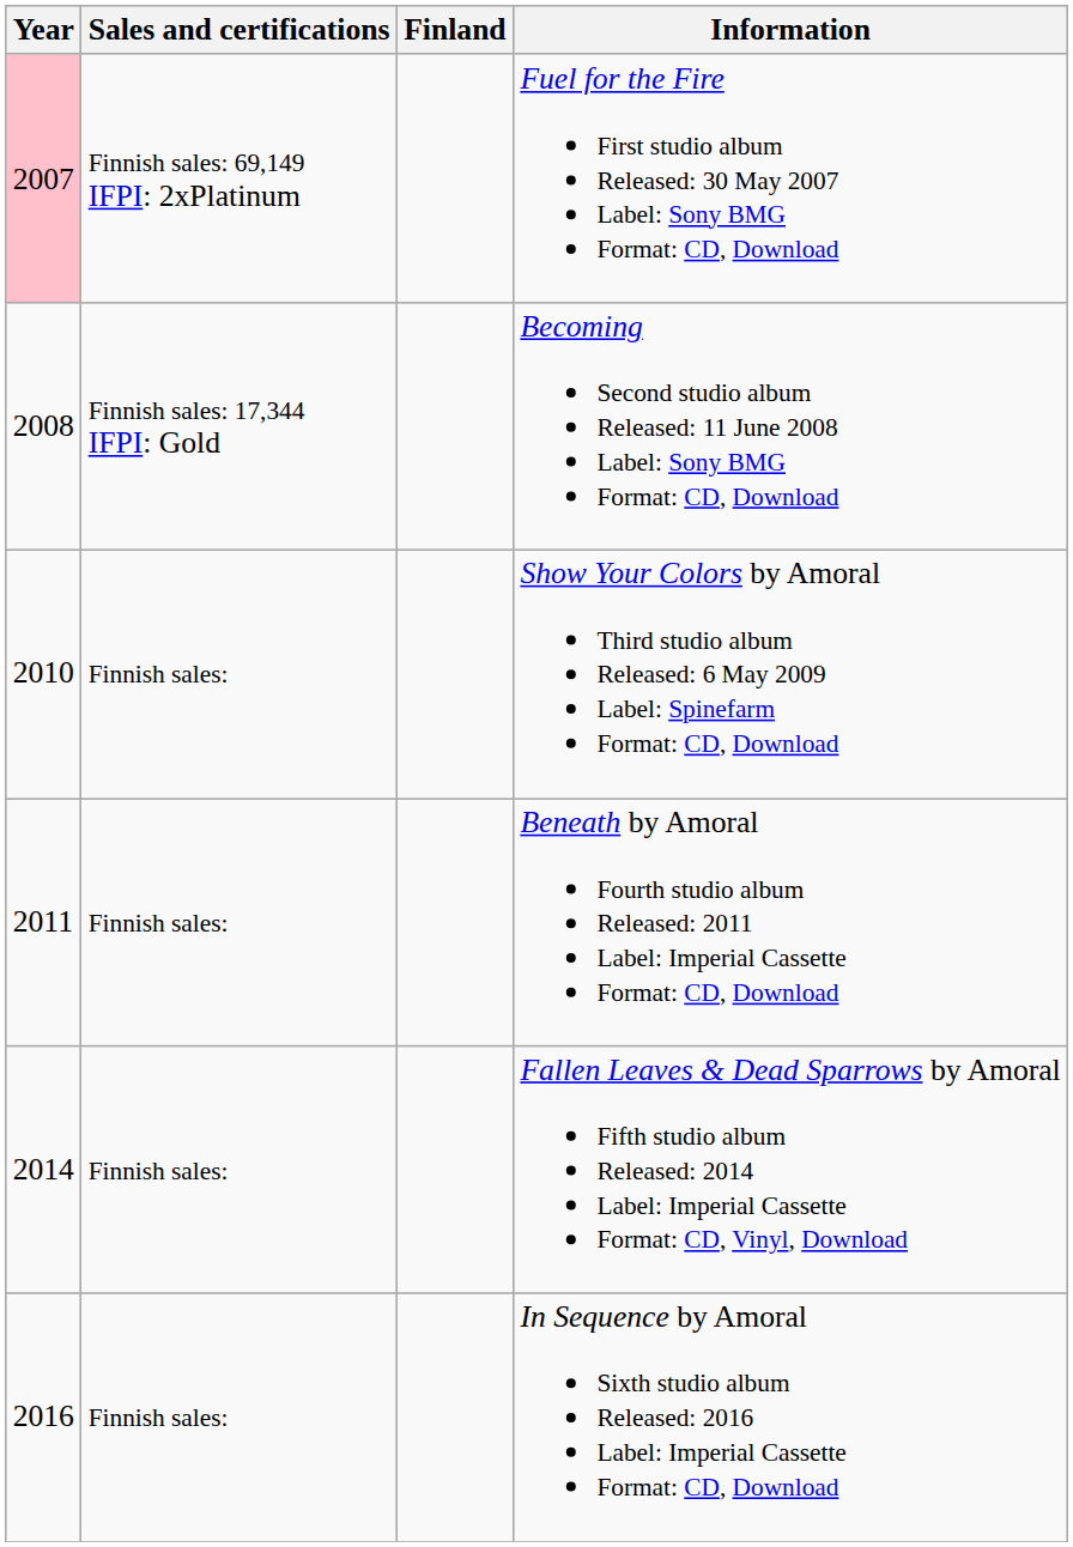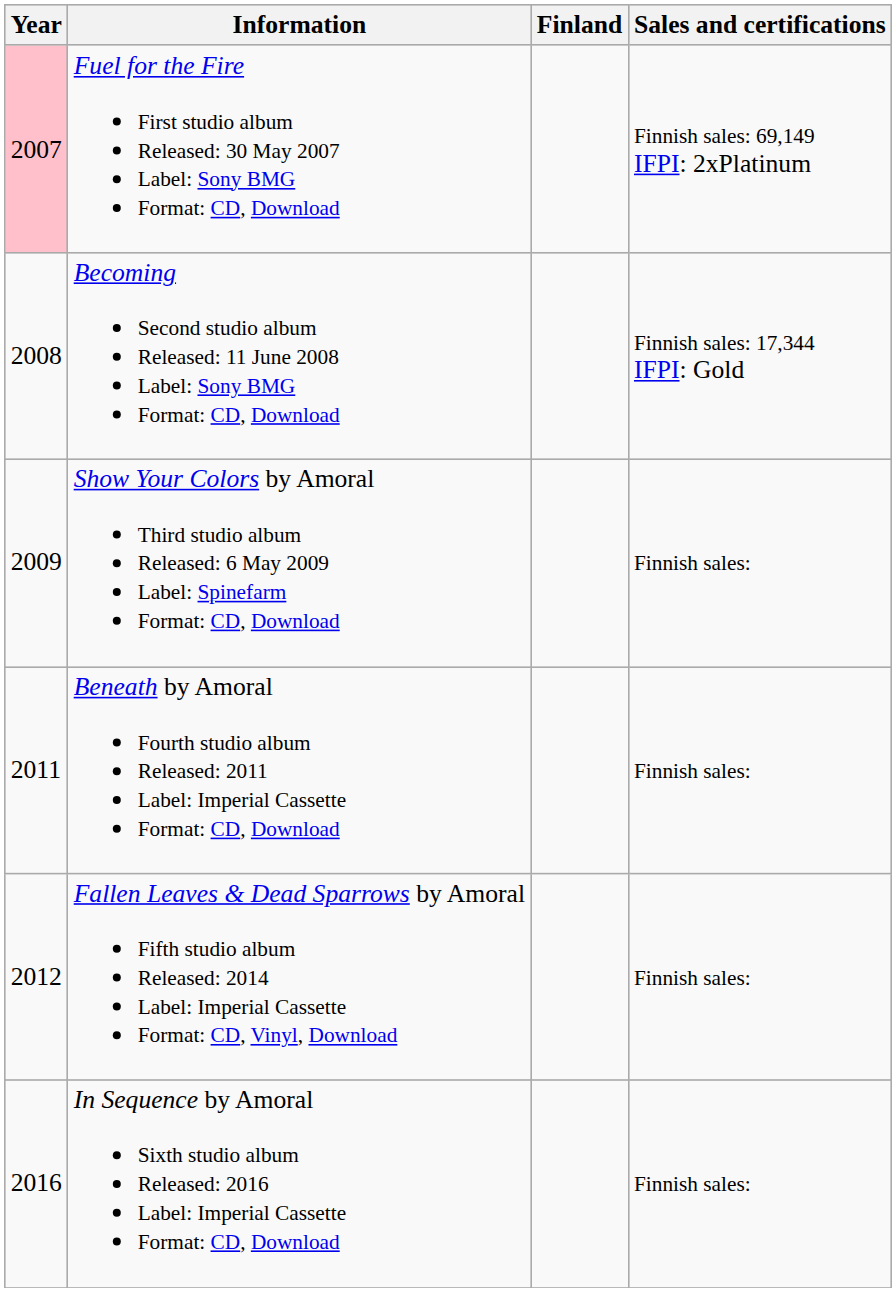columns swapped: Information <-> Sales and certifications
row 4 | Year: 2010 -> 2009
row 6 | Year: 2014 -> 2012
